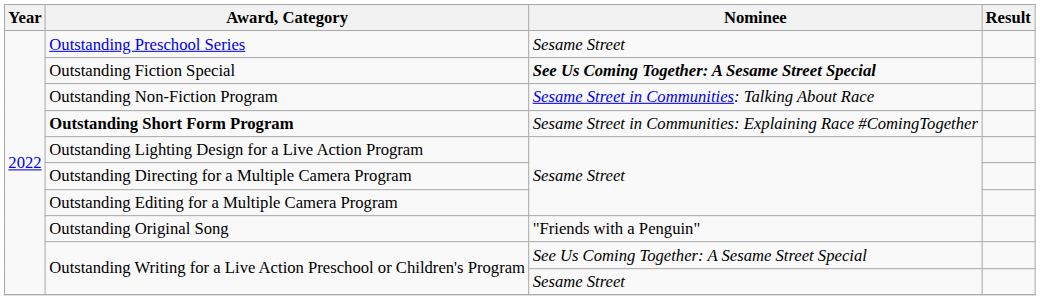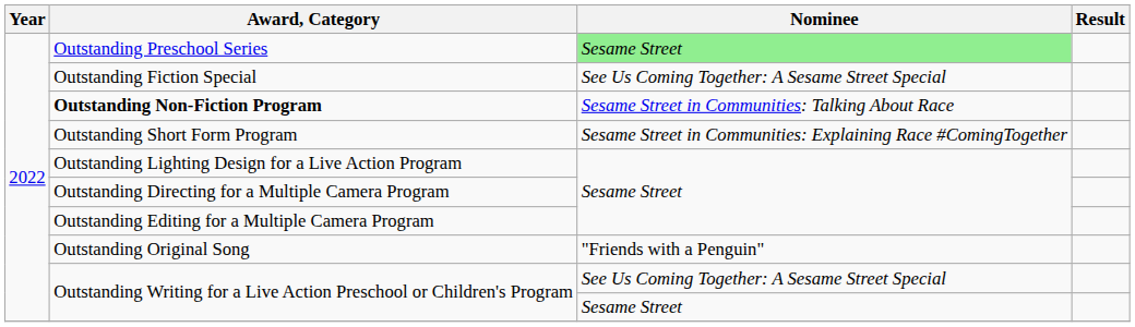Outstanding Preschool Series | Nominee: no background -> lightgreen background
Outstanding Fiction Special | Nominee: bold -> normal
Outstanding Non-Fiction Program | Award, Category: normal -> bold
Outstanding Short Form Program | Award, Category: bold -> normal
